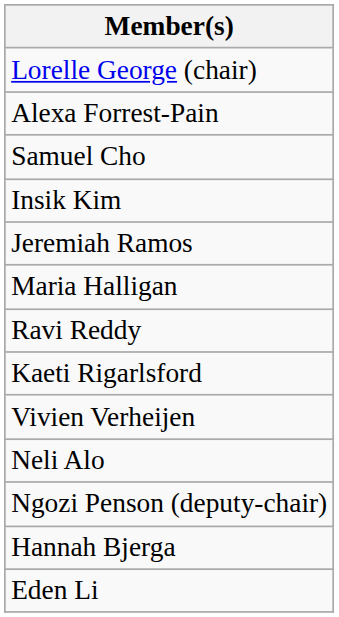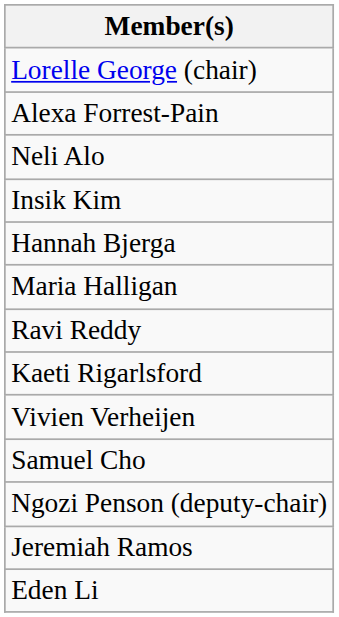row 4 | column 1: Samuel Cho -> Neli Alo
row 6 | column 1: Jeremiah Ramos -> Hannah Bjerga
row 11 | column 1: Neli Alo -> Samuel Cho
row 13 | column 1: Hannah Bjerga -> Jeremiah Ramos
